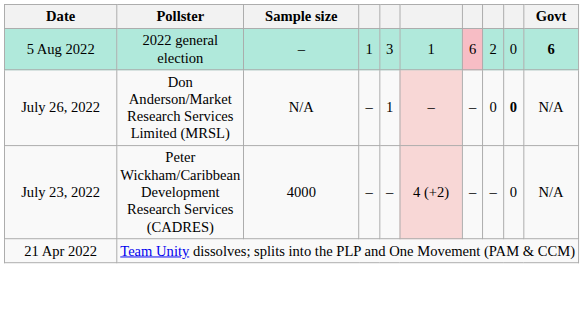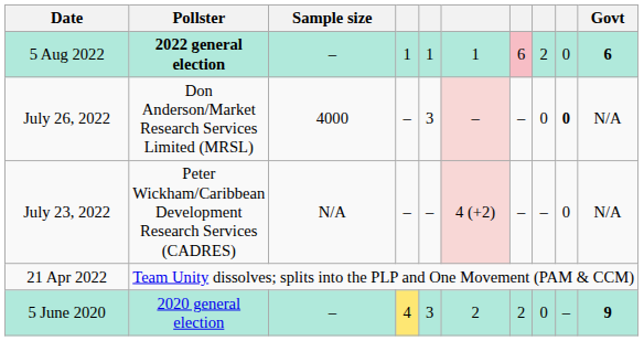5 Aug 2022 | Pollster: normal -> bold
5 Aug 2022 | column 5: 3 -> 1
July 26, 2022 | Sample size: N/A -> 4000
July 26, 2022 | column 5: 1 -> 3
July 23, 2022 | Sample size: 4000 -> N/A
+ row: 5 June 2020 | 2020 general election | – | 4 | 3 | 2 | 2 | 0 | – | 9
